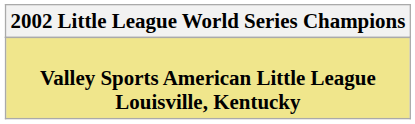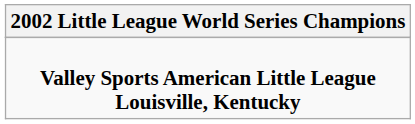row 2 | column 1: khaki background -> no background
